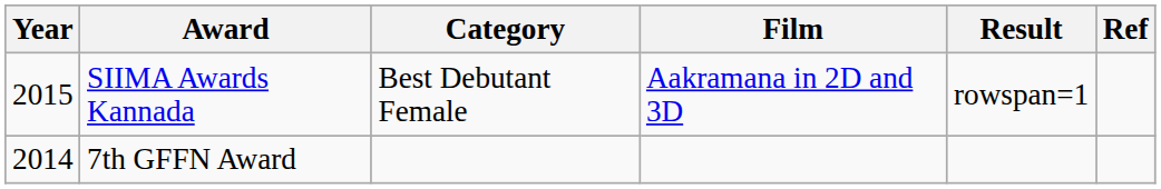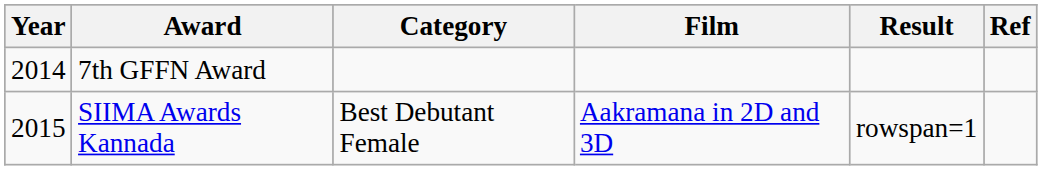rows swapped: SIIMA Awards Kannada <-> 7th GFFN Award
